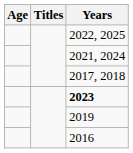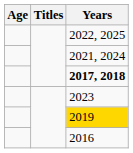2017, 2018 | Years: normal -> bold
2023 | Years: bold -> normal
2019 | Years: no background -> gold background
